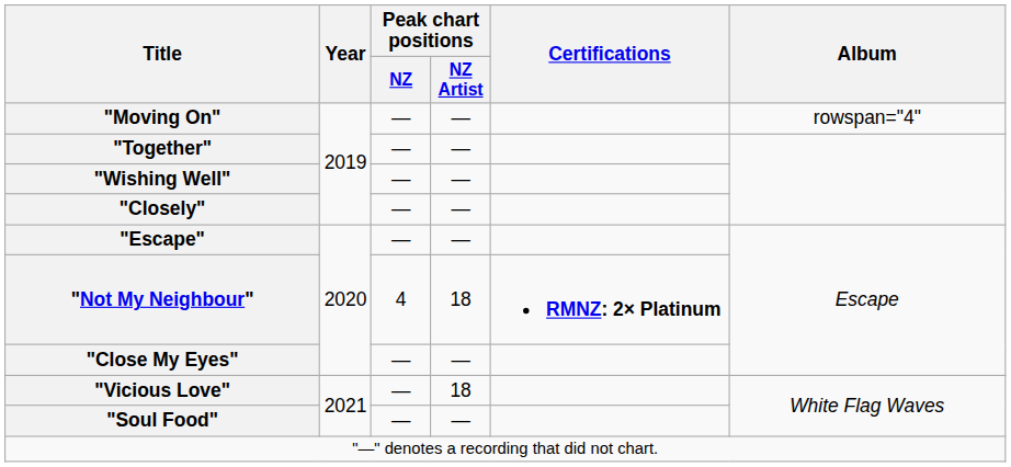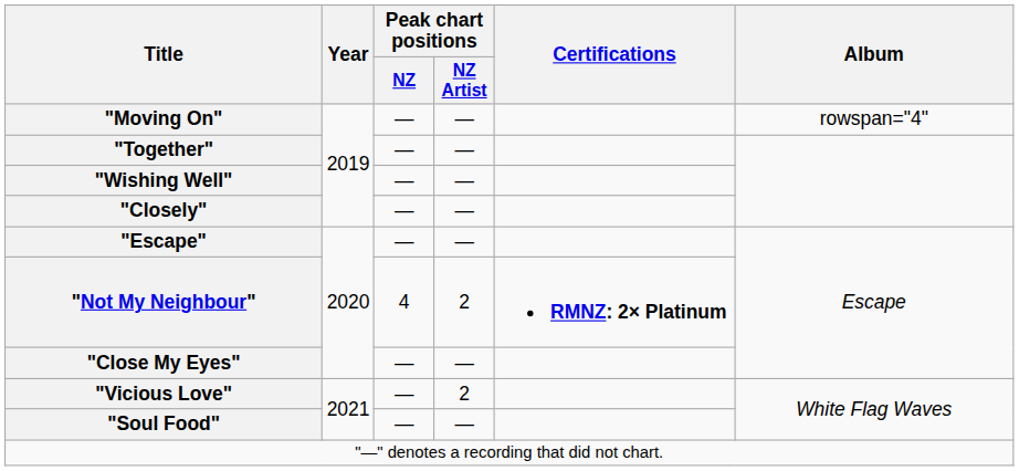"Not My Neighbour" | Peak chart positions / NZ Artist: 18 -> 2
"Vicious Love" | Peak chart positions / NZ Artist: 18 -> 2
